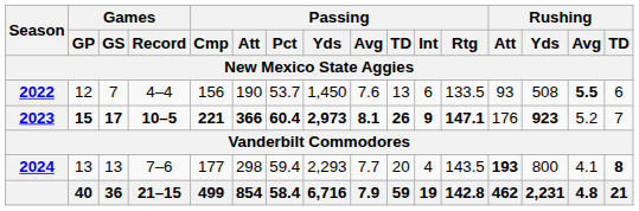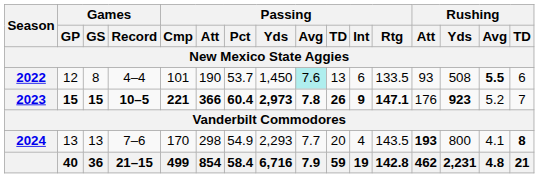2022 | Games / GS / New Mexico State Aggies: 7 -> 8
2022 | Passing / Cmp / New Mexico State Aggies: 156 -> 101
2022 | Passing / Avg / New Mexico State Aggies: no background -> paleturquoise background
2023 | Games / GS / New Mexico State Aggies: 17 -> 15
2023 | Passing / Avg / New Mexico State Aggies: 8.1 -> 7.8
2024 | Passing / Cmp / New Mexico State Aggies: 177 -> 170
2024 | Passing / Pct / New Mexico State Aggies: 59.4 -> 54.9
